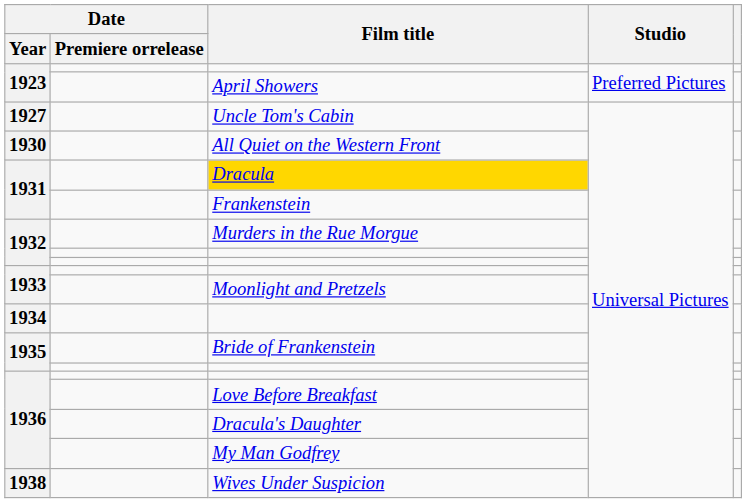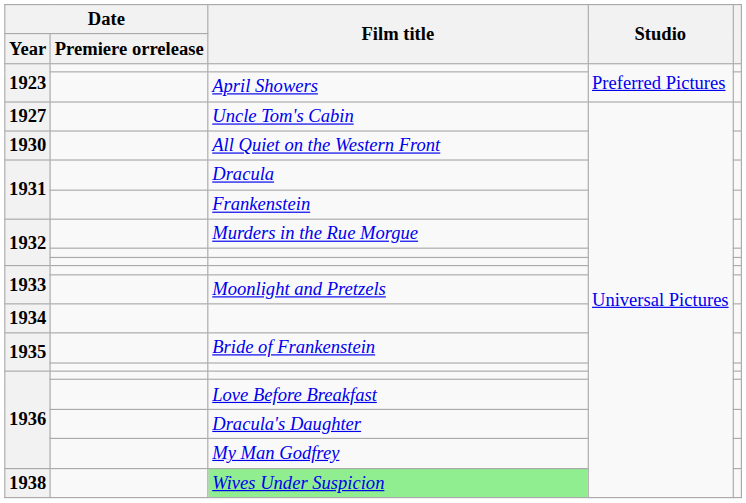Dracula | Film title: gold background -> no background
Wives Under Suspicion | Film title: no background -> lightgreen background
